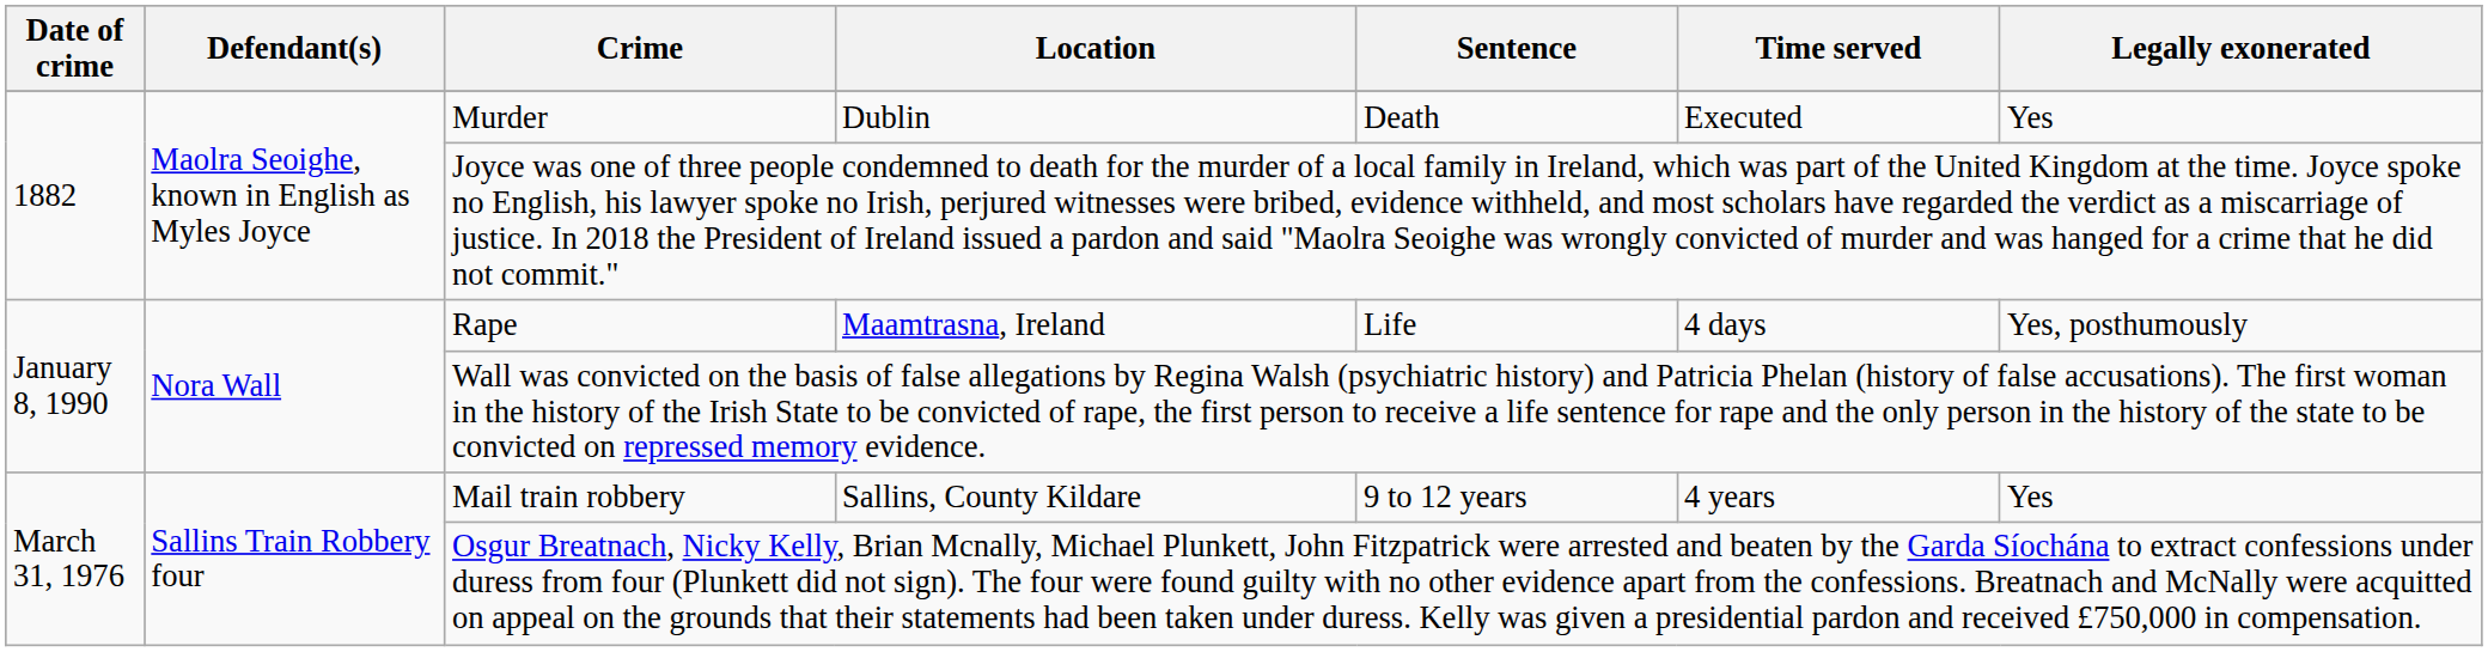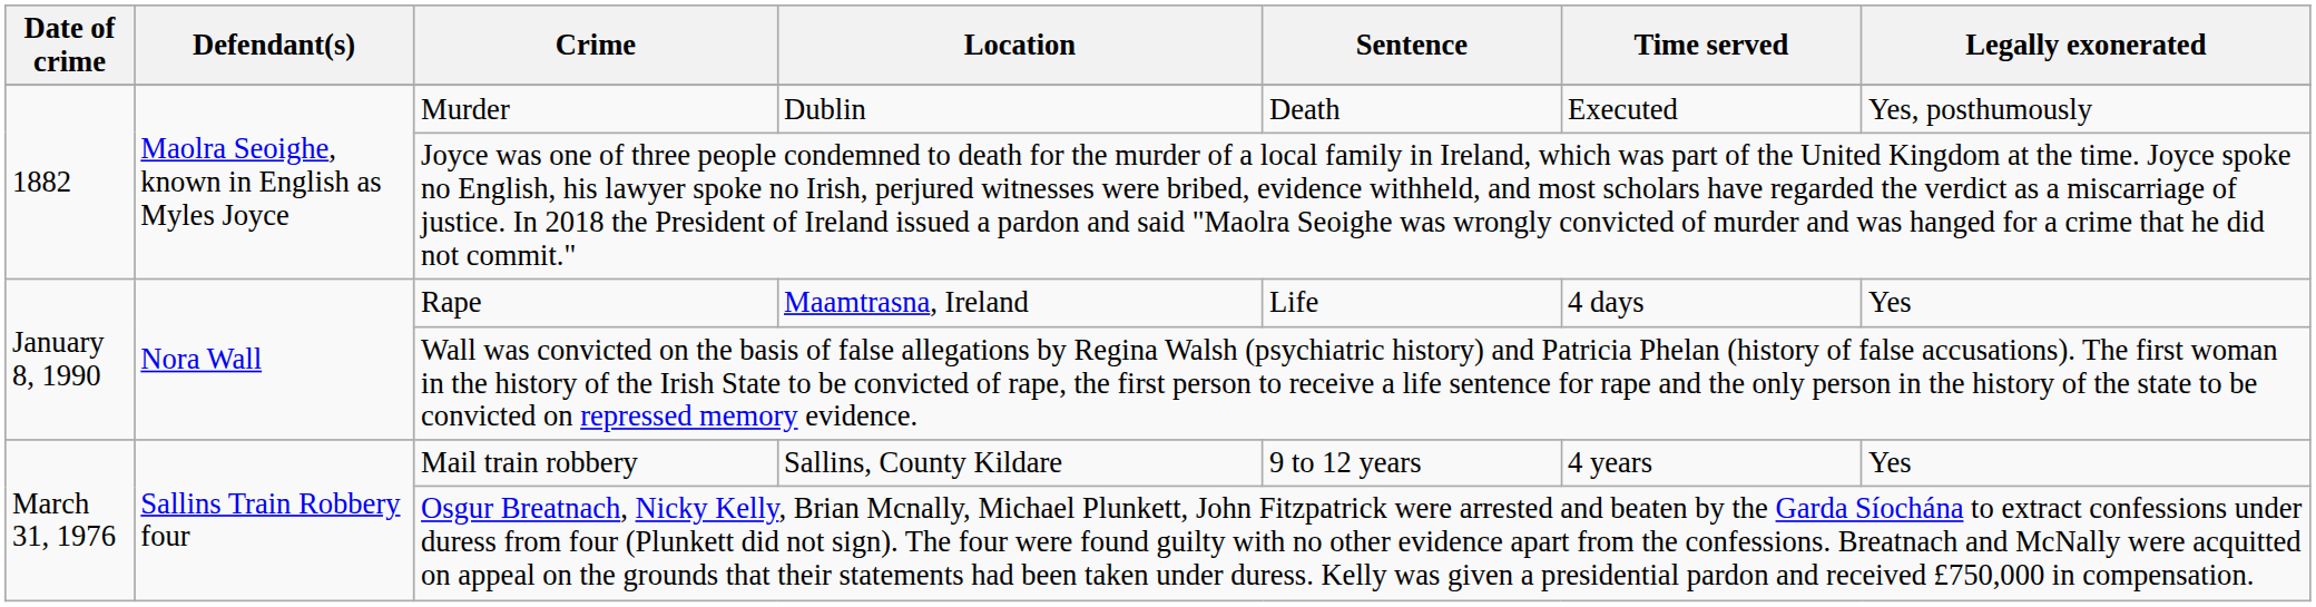Murder | Legally exonerated: Yes -> Yes, posthumously
Rape | Legally exonerated: Yes, posthumously -> Yes
